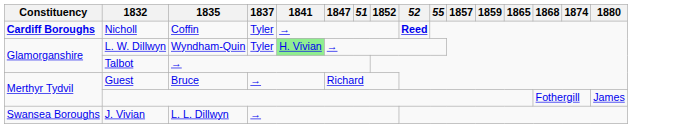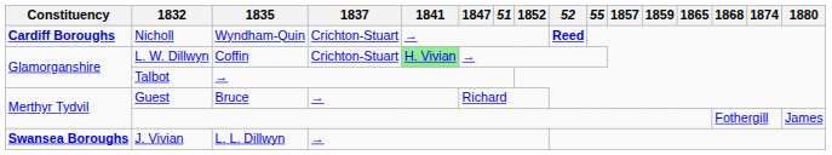Nicholl | 1835: Coffin -> Wyndham-Quin
Nicholl | 1837: Tyler -> Crichton-Stuart
L. W. Dillwyn | 1835: Wyndham-Quin -> Coffin
L. W. Dillwyn | 1837: Tyler -> Crichton-Stuart
J. Vivian | Constituency: normal -> bold
